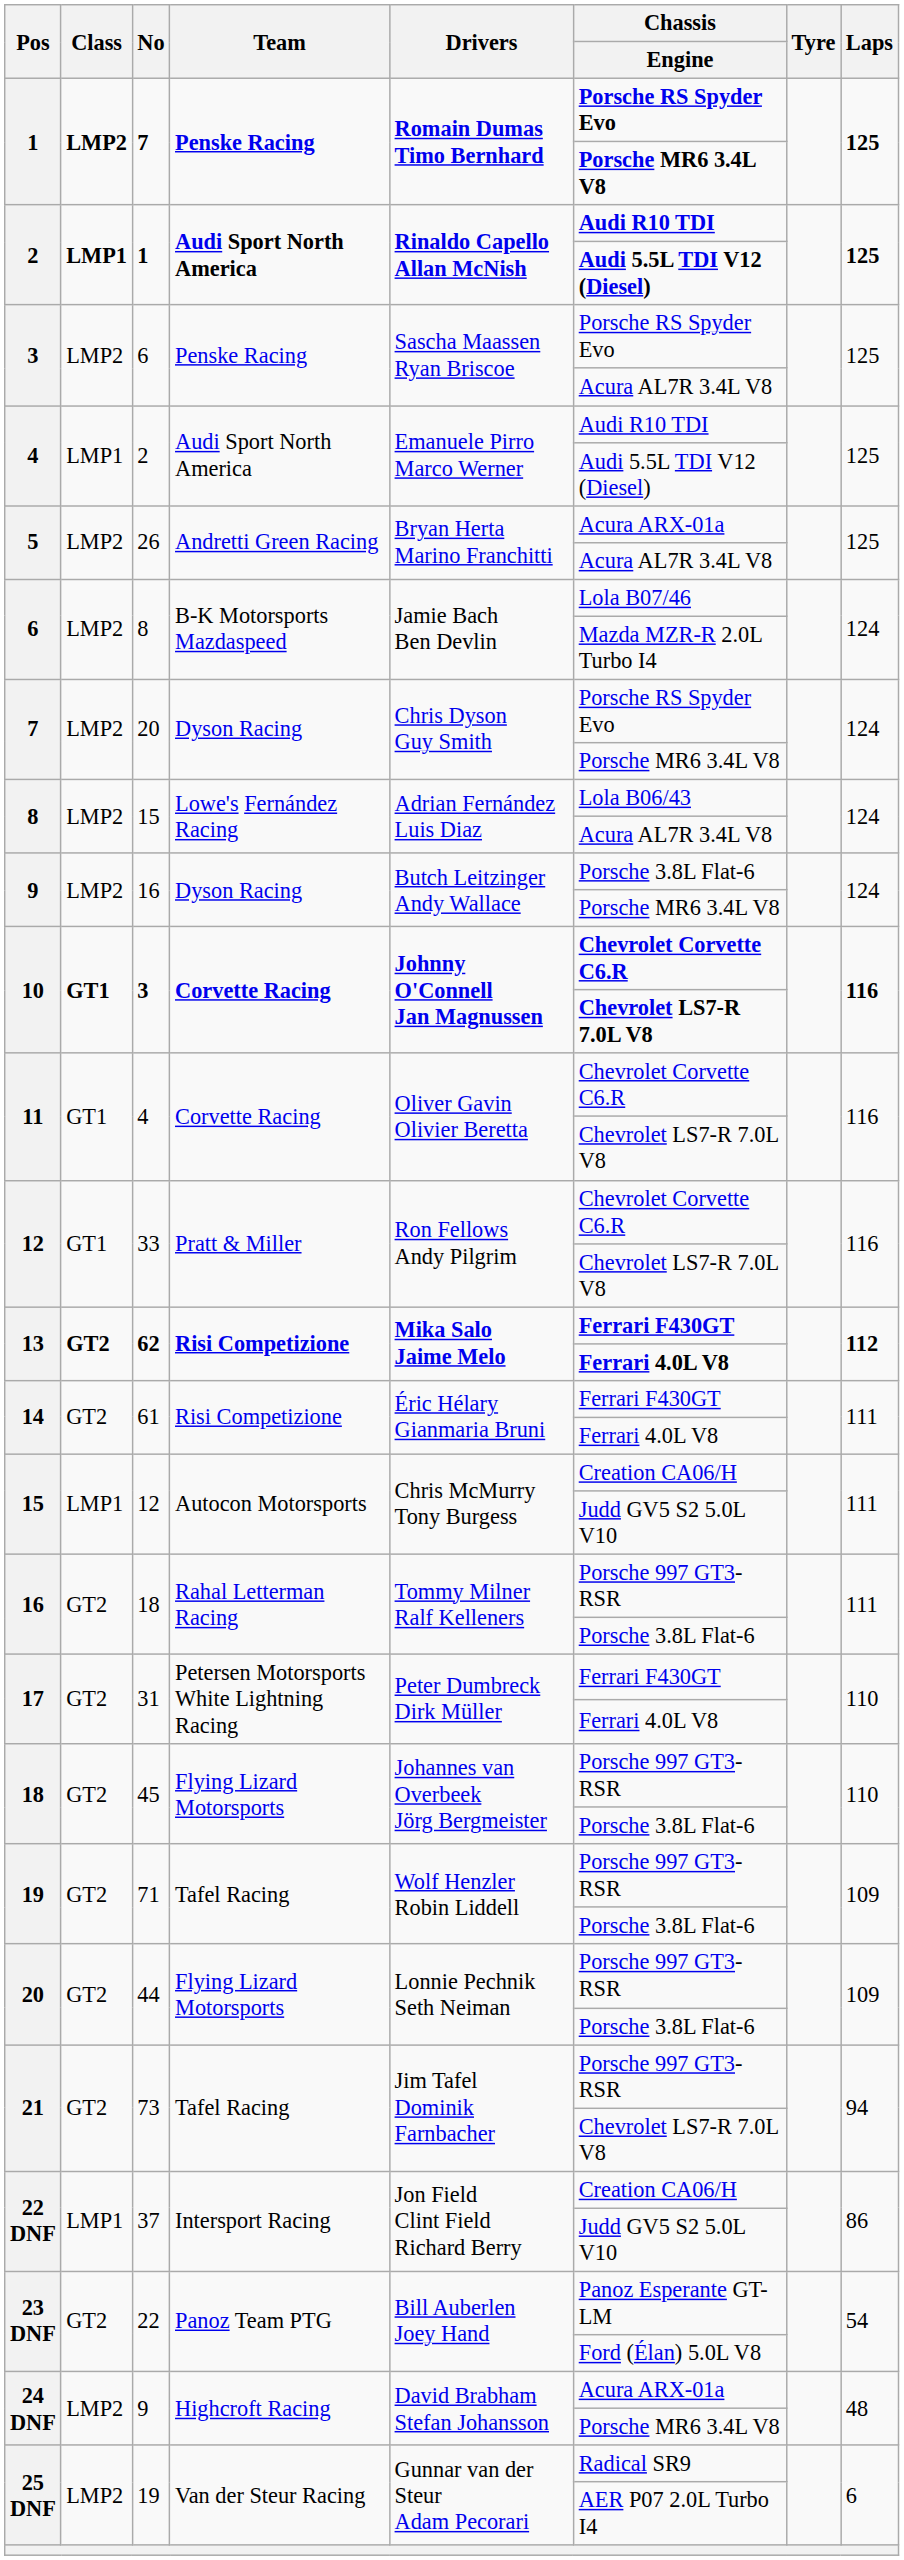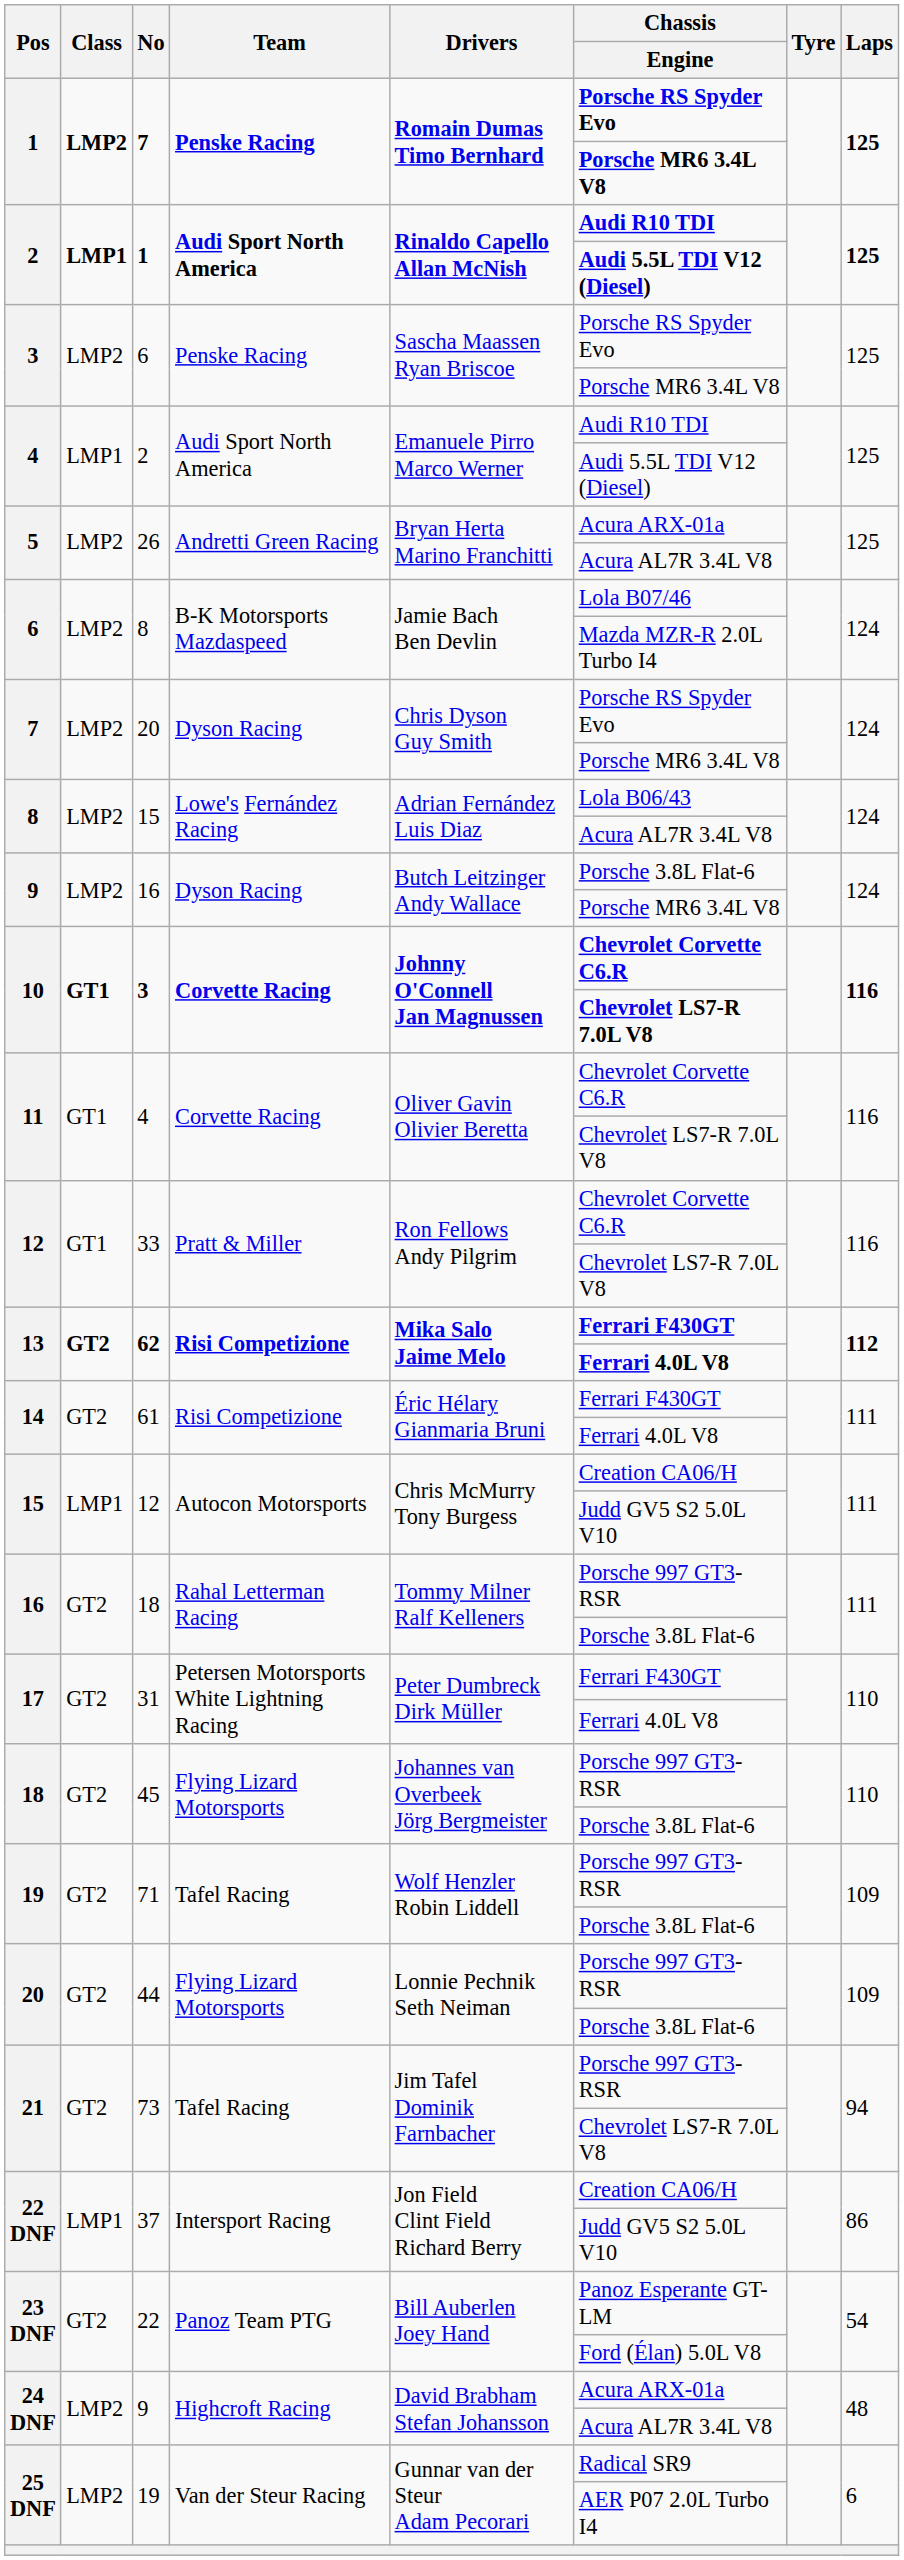row 8 | Chassis / Engine: Acura AL7R 3.4L V8 -> Porsche MR6 3.4L V8
row 50 | Chassis / Engine: Porsche MR6 3.4L V8 -> Acura AL7R 3.4L V8
